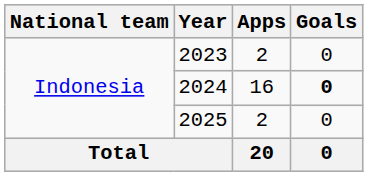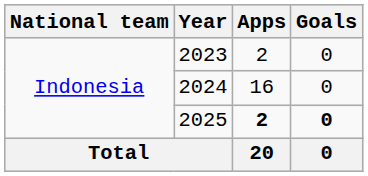2024 | Goals: bold -> normal
2025 | Apps: normal -> bold
2025 | Goals: normal -> bold
